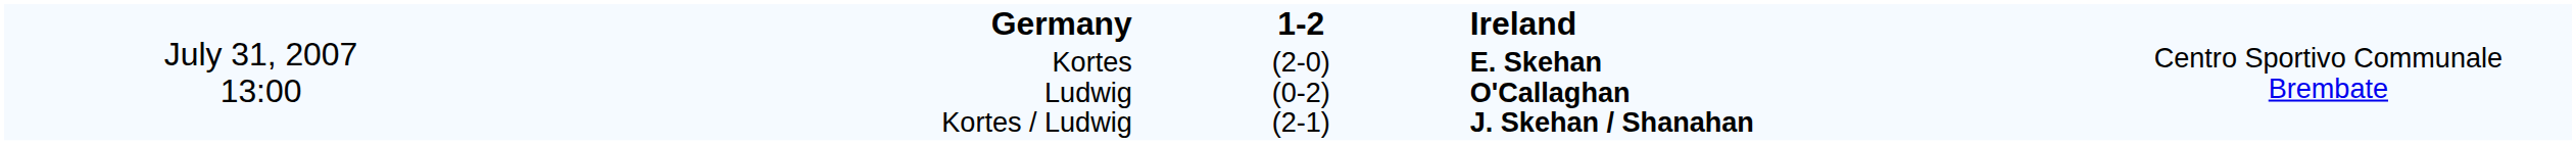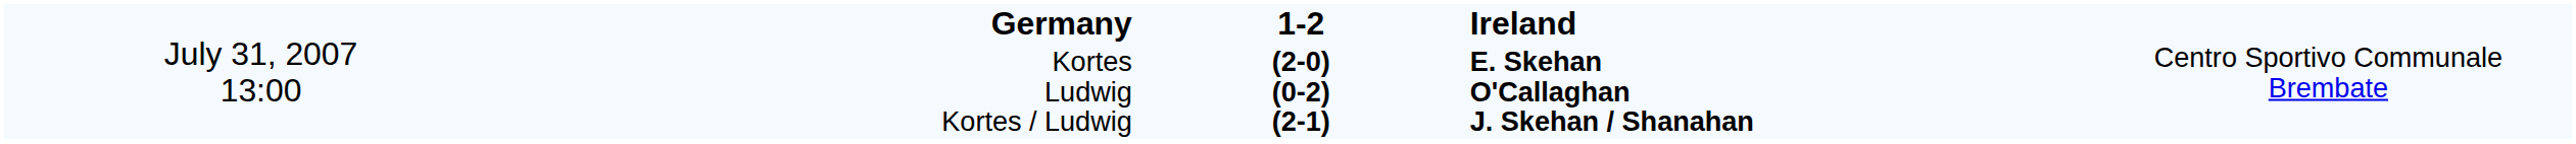Kortes Ludwig Kortes / Ludwig | column 3: normal -> bold
